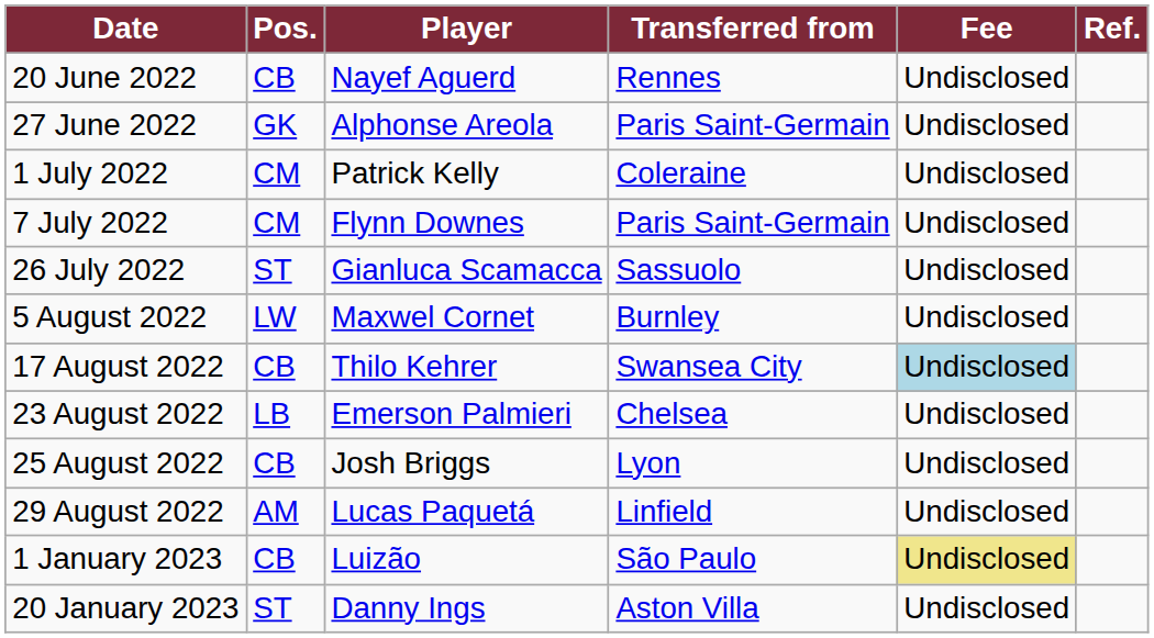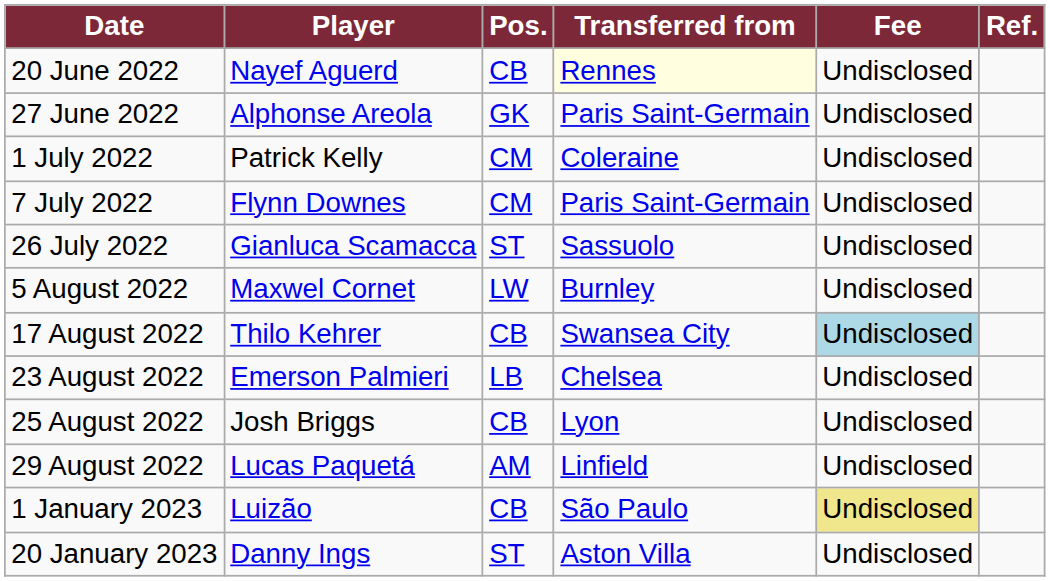columns swapped: Pos. <-> Player
20 June 2022 | Transferred from: no background -> lightyellow background
